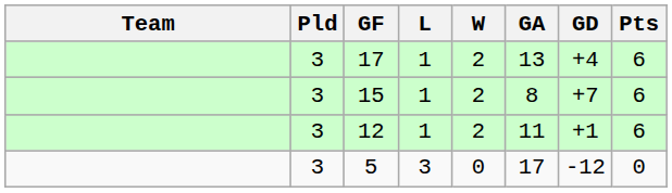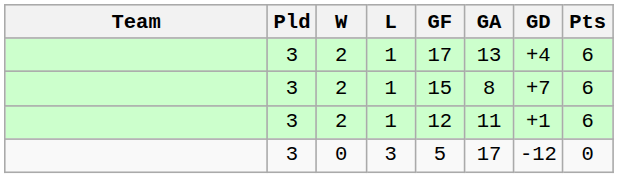columns swapped: W <-> GF
